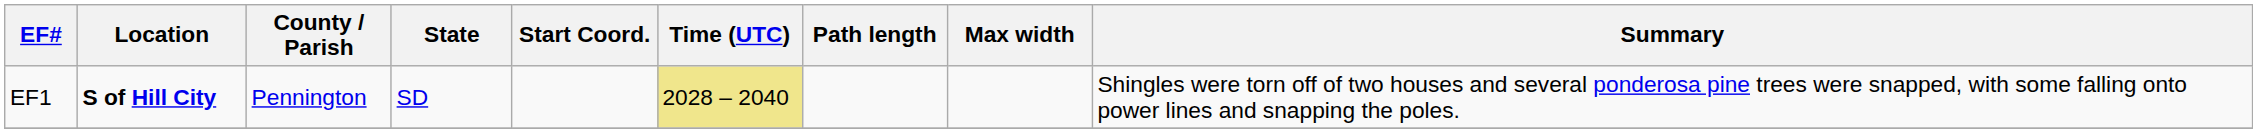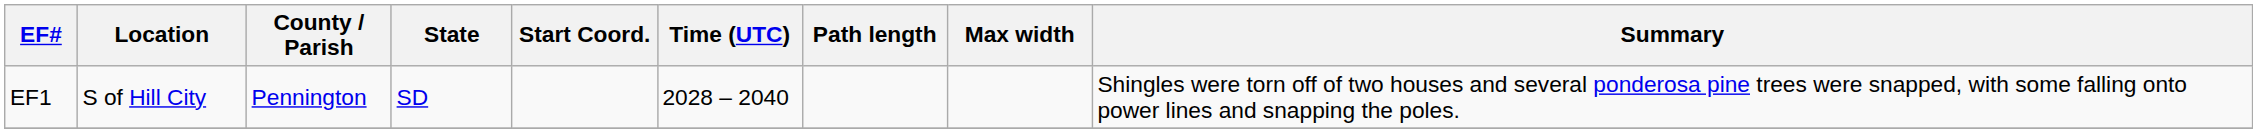EF1 | Location: bold -> normal
EF1 | Time (UTC): khaki background -> no background
